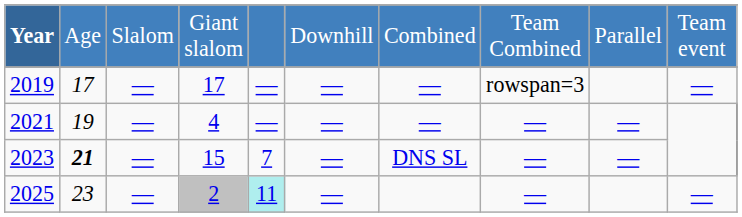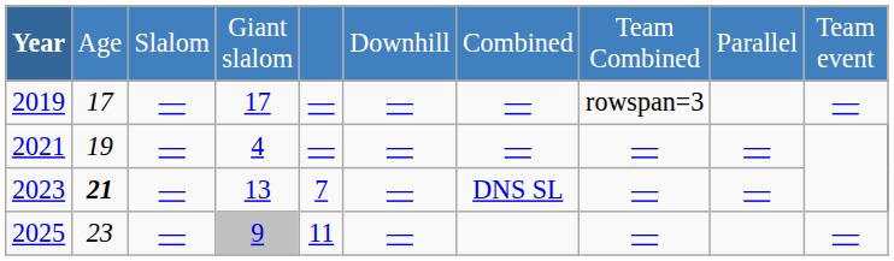2023 | column 4: 15 -> 13
2025 | column 4: 2 -> 9
2025 | column 5: paleturquoise background -> no background
